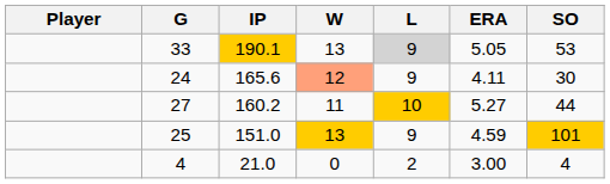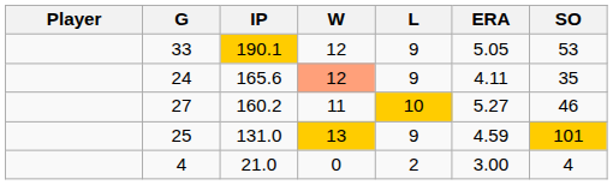33 | W: 13 -> 12
33 | L: lightgrey background -> no background
24 | SO: 30 -> 35
27 | SO: 44 -> 46
25 | IP: 151.0 -> 131.0
